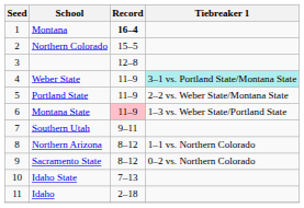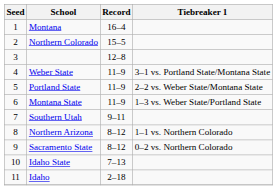Montana | Record: bold -> normal
Weber State | Tiebreaker 1: paleturquoise background -> no background
Montana State | Record: pink background -> no background
